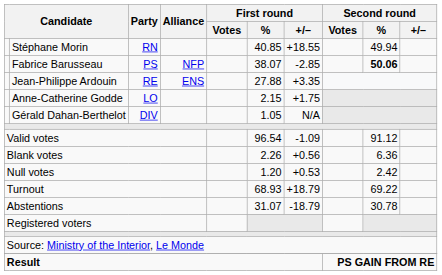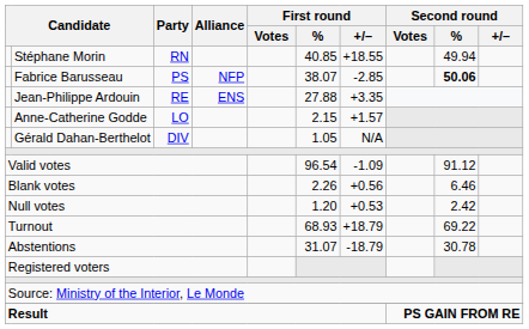Anne-Catherine Godde | First round / +/–: +1.75 -> +1.57
Blank votes | Second round / %: 6.36 -> 6.46
